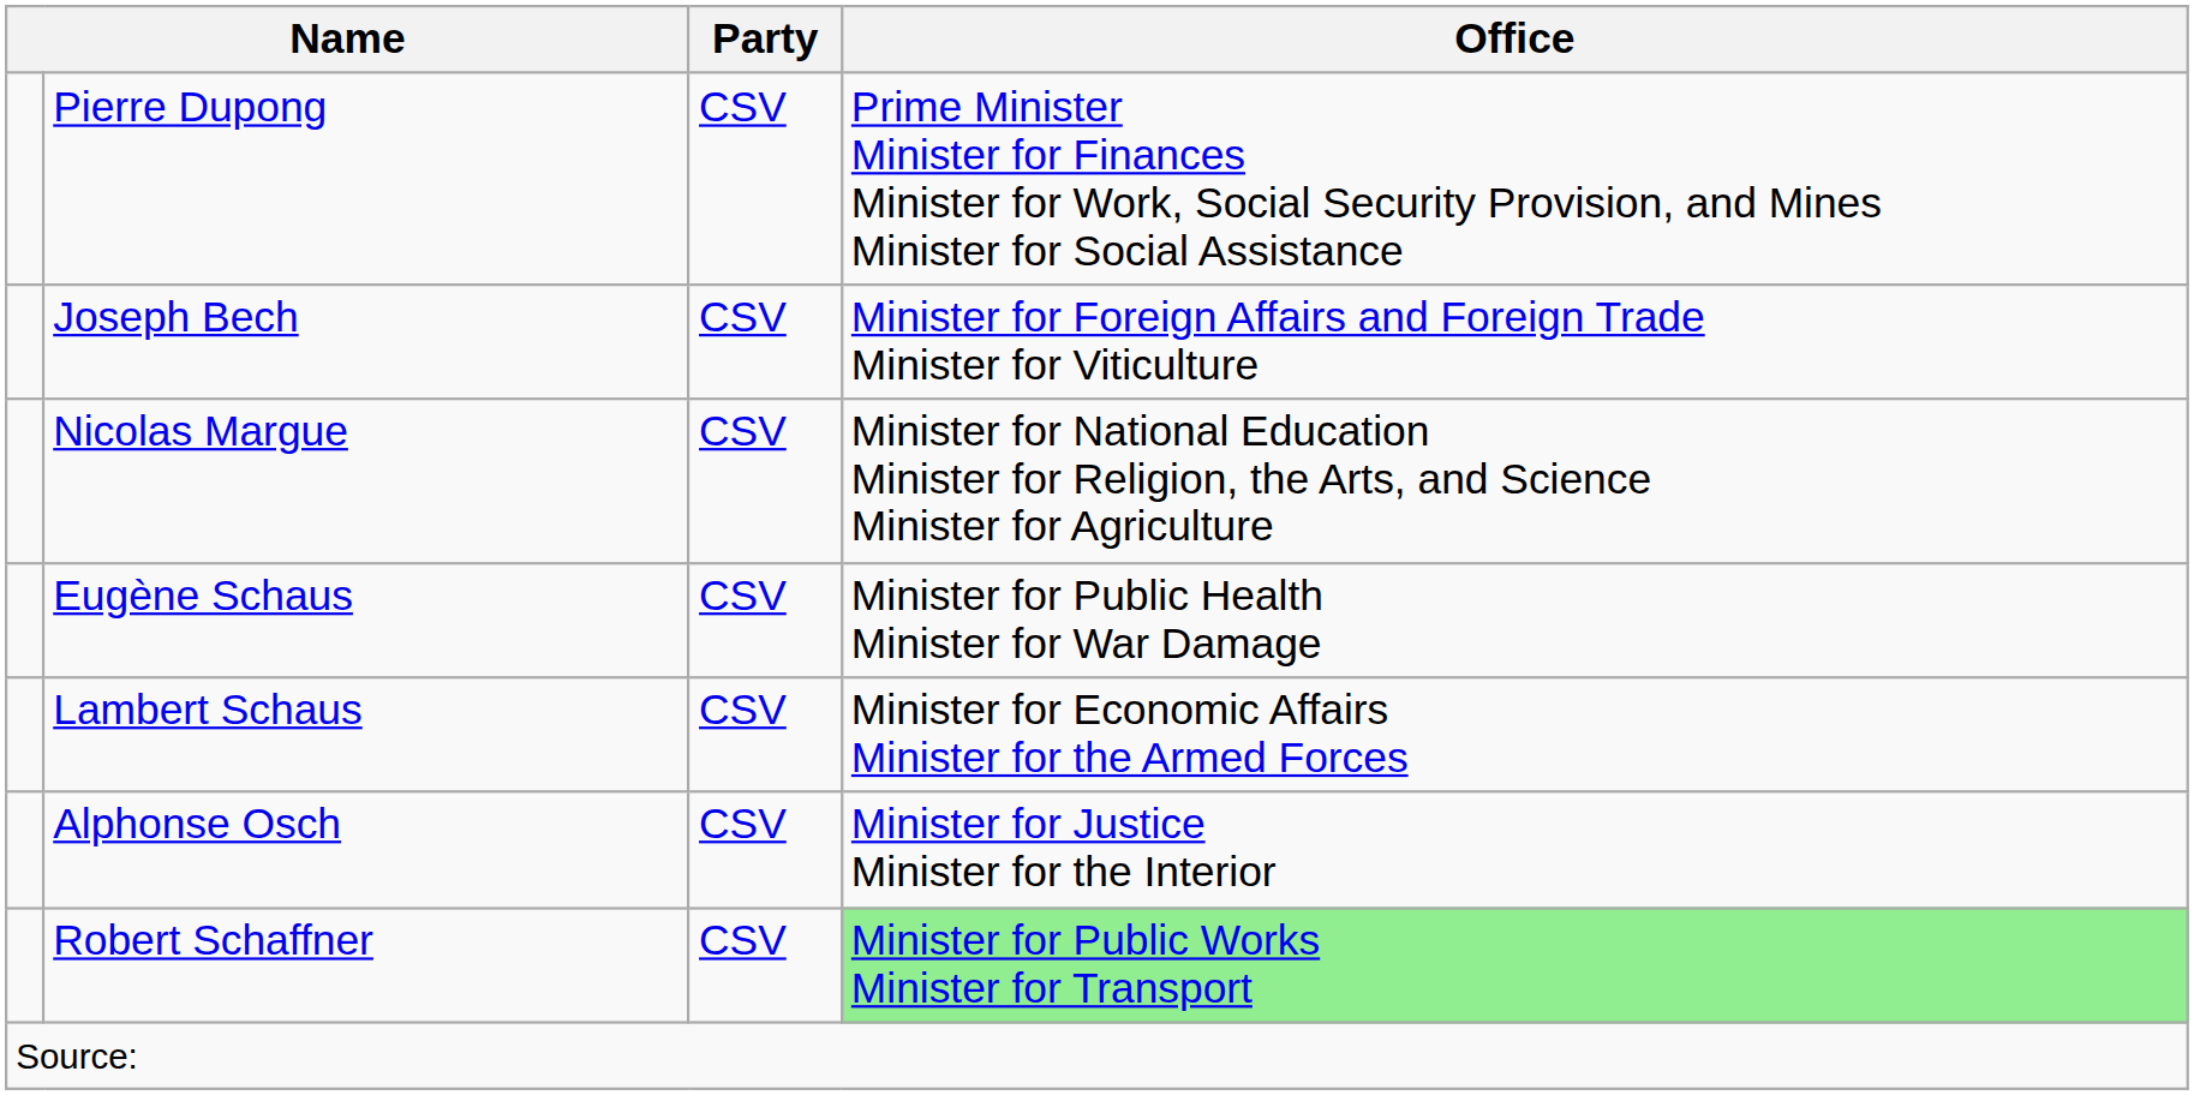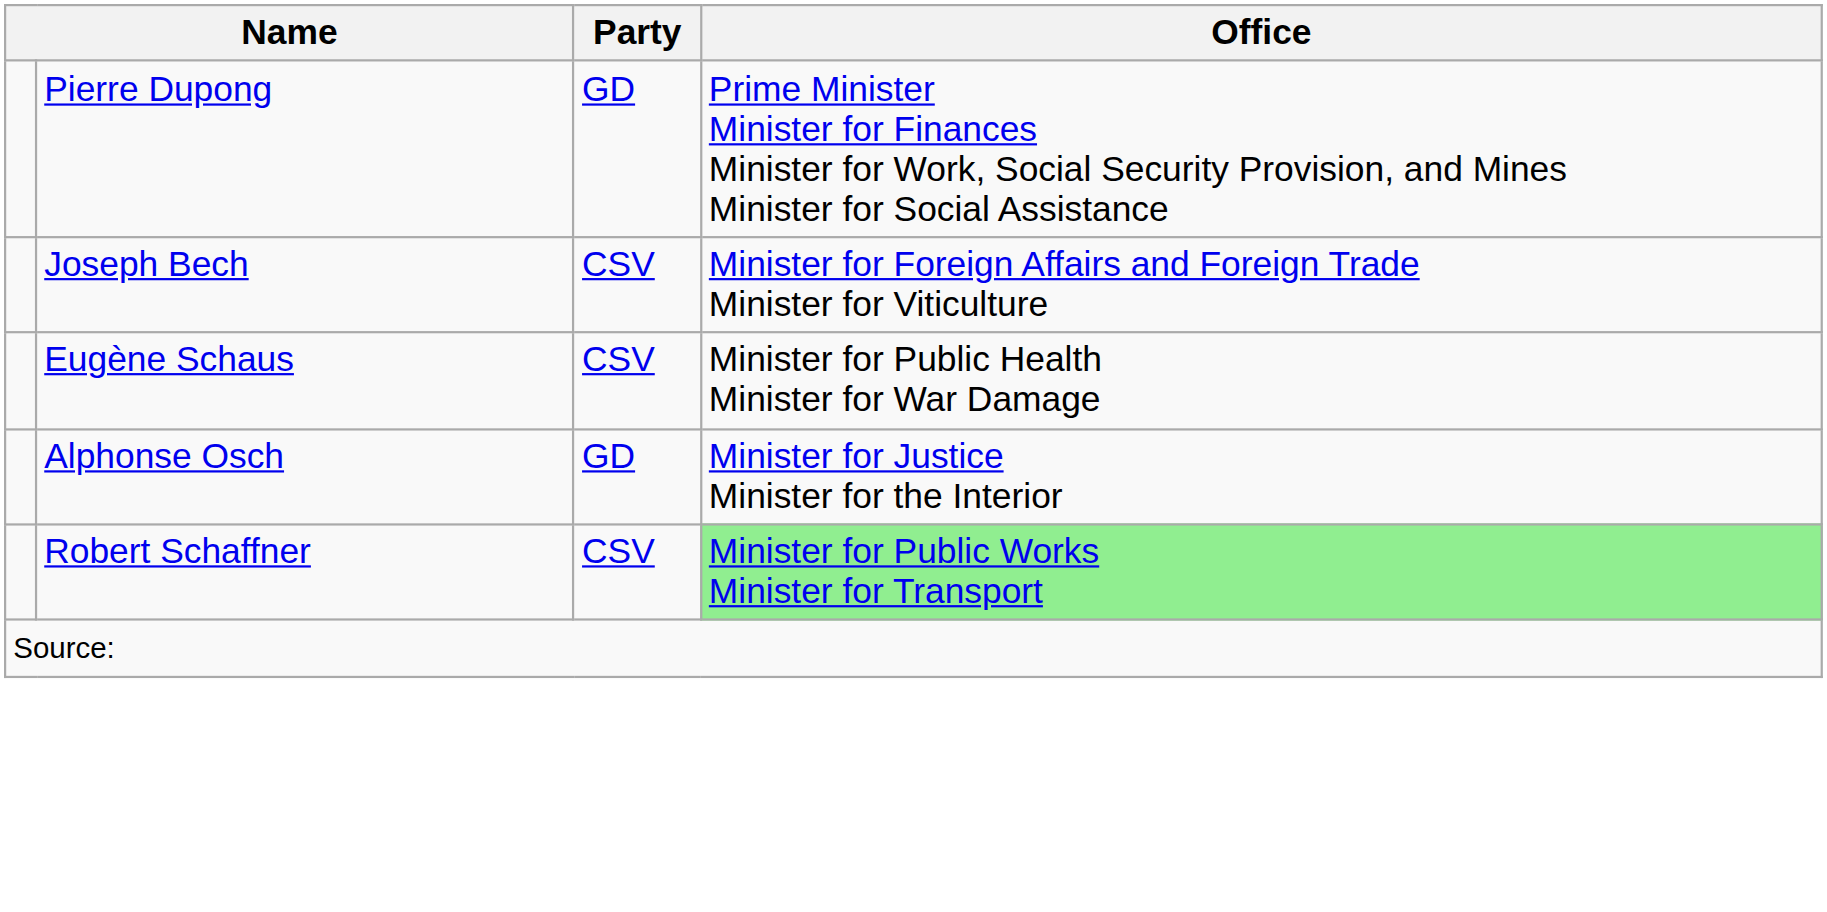Pierre Dupong | Party: CSV -> GD
- row: Nicolas Margue | CSV | Minister for National Education Minister for Religion, the Arts, and Science Minister for Agriculture
- row: Lambert Schaus | CSV | Minister for Economic Affairs Minister for the Armed Forces
Alphonse Osch | Party: CSV -> GD
